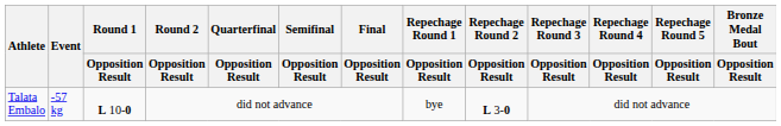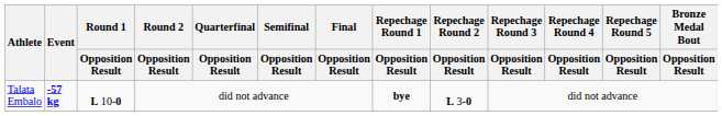Talata Embalo | Event: normal -> bold
Talata Embalo | Repechage Round 1 / Opposition Result: normal -> bold
